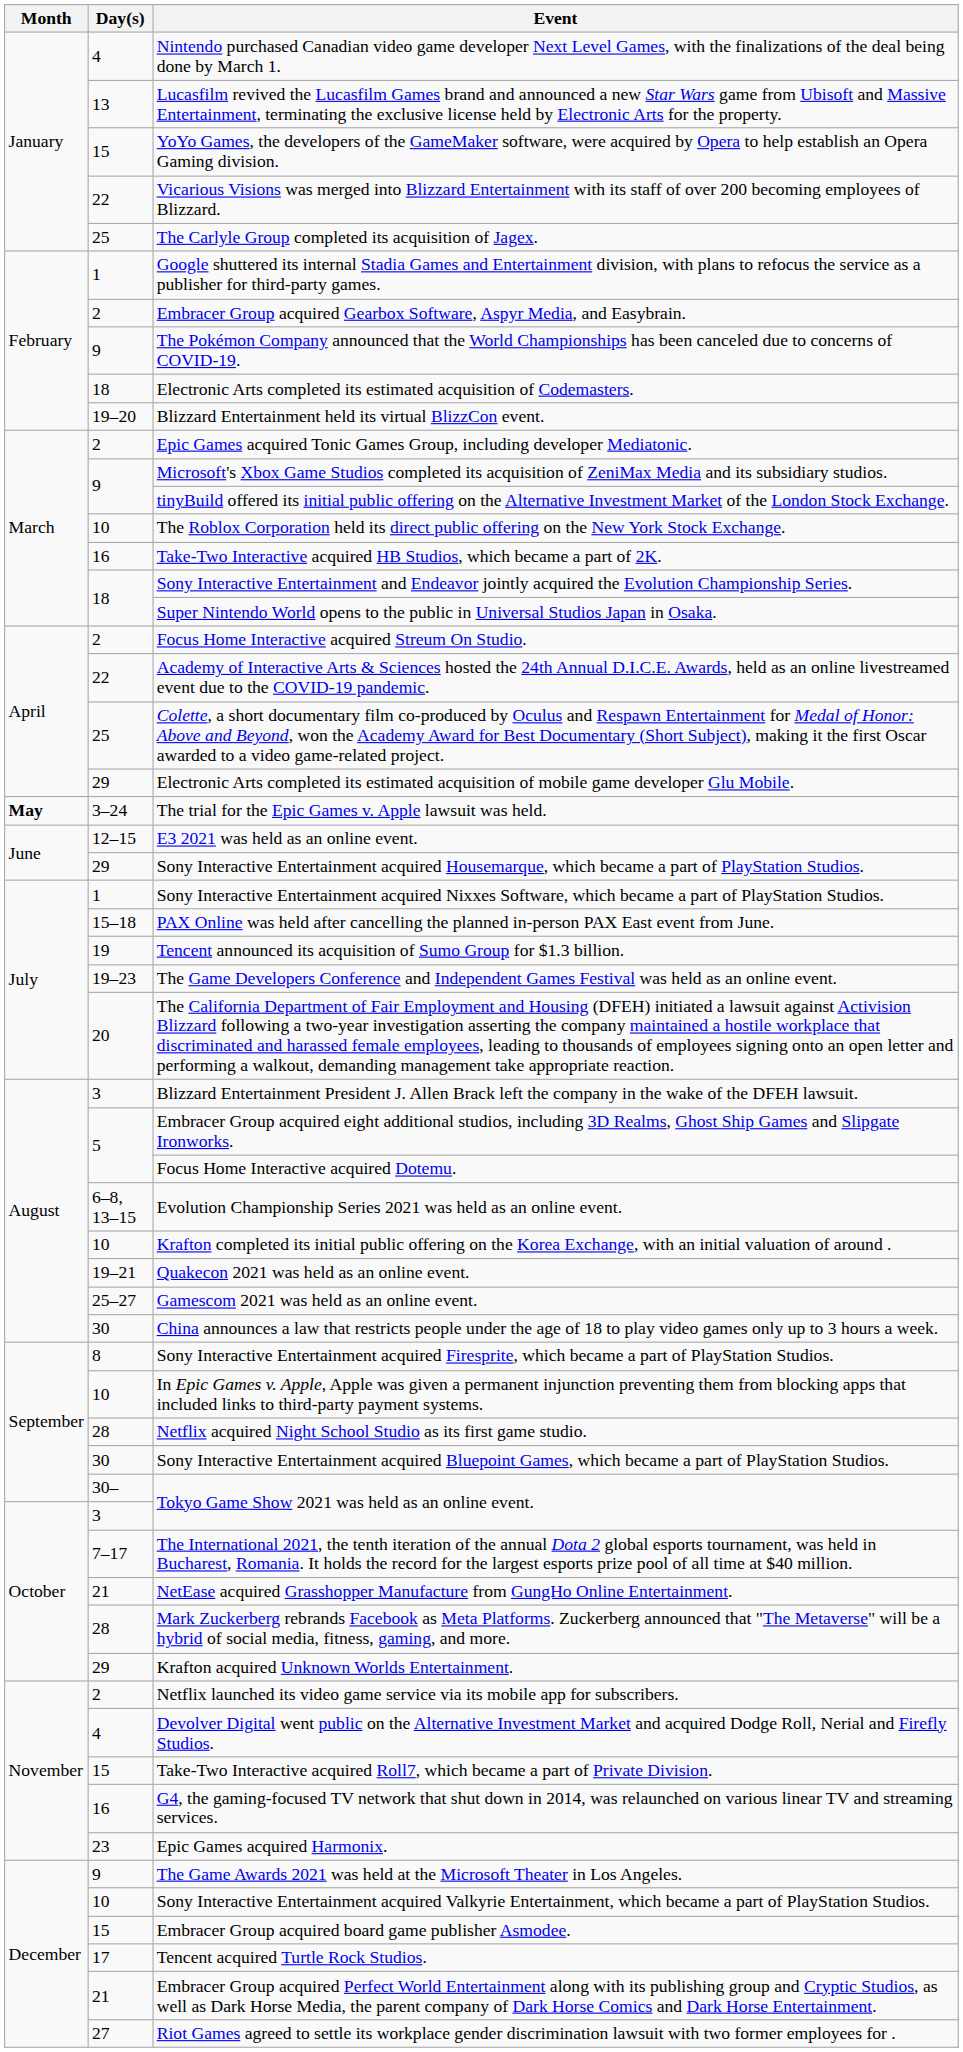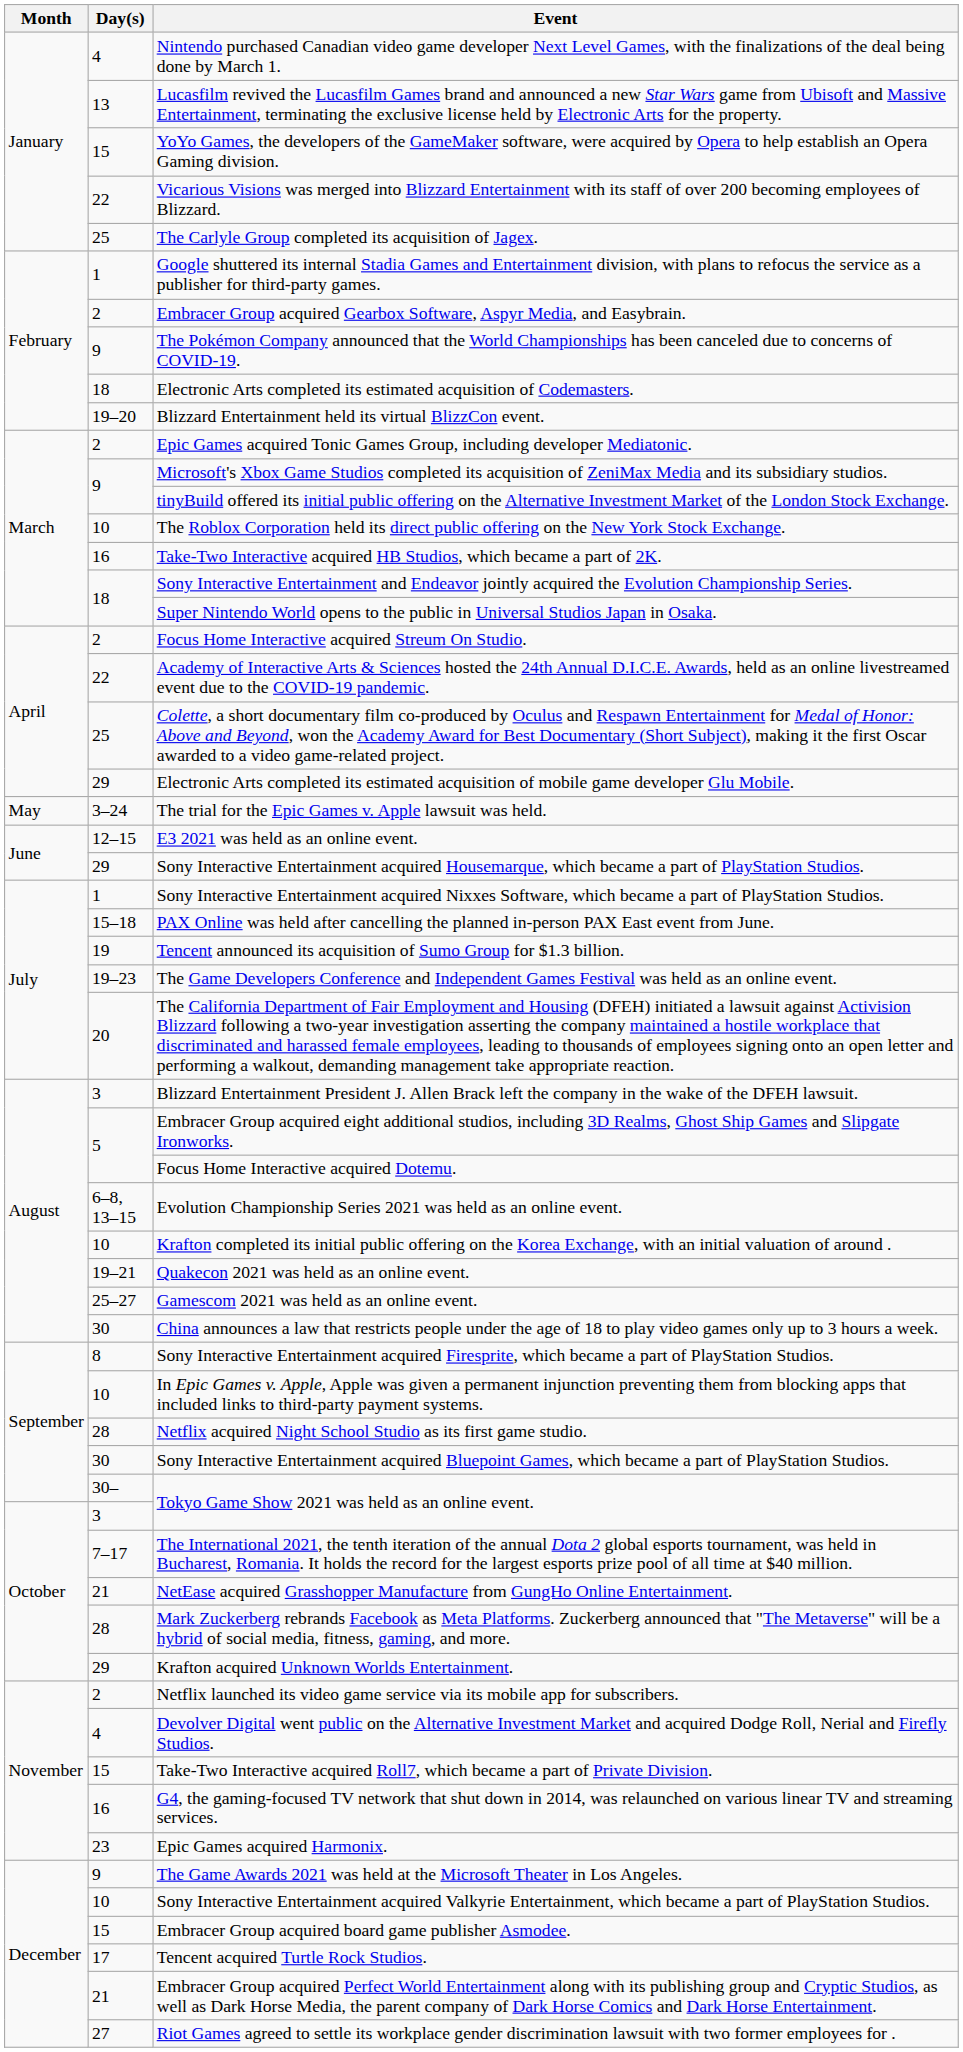The trial for the Epic Games v. Apple lawsuit was held. | Month: bold -> normal
